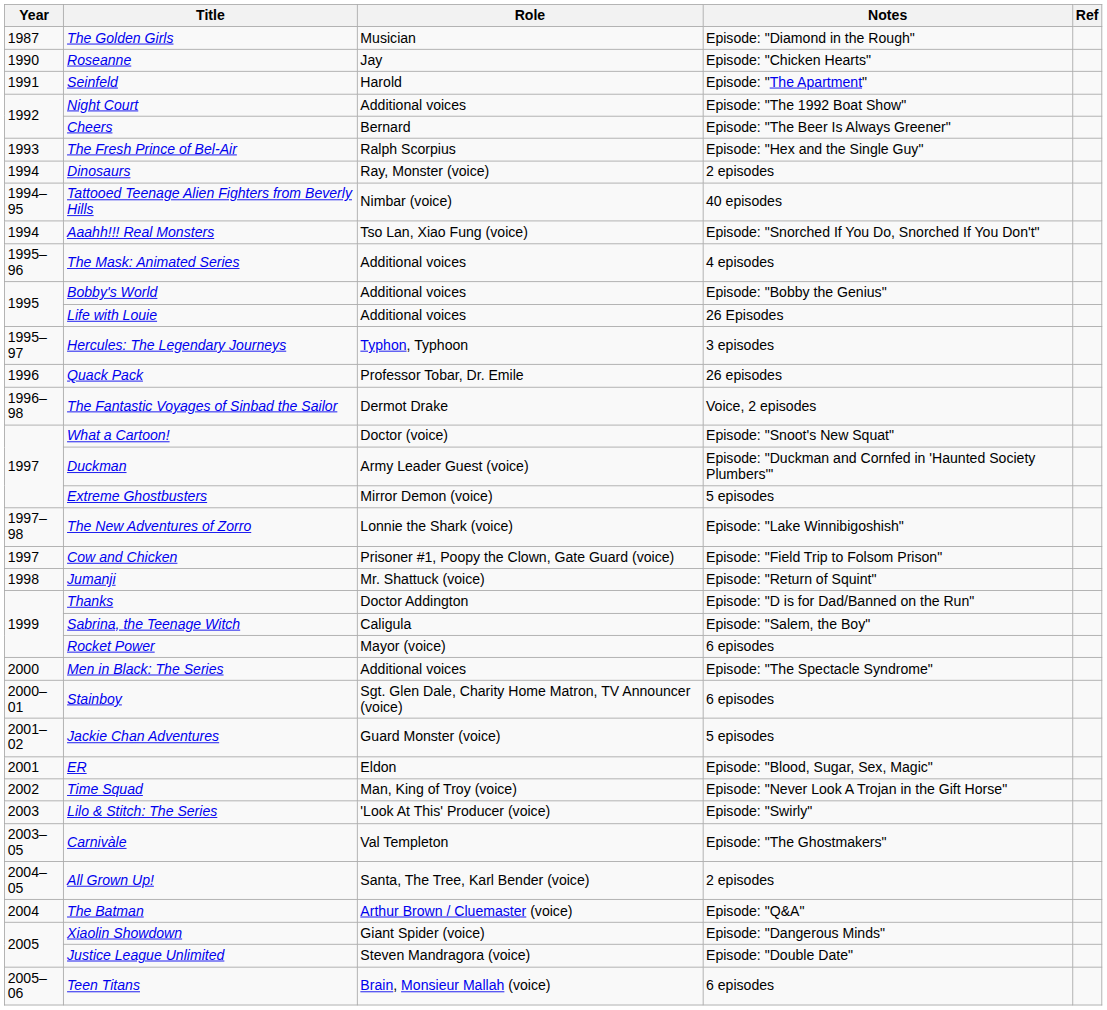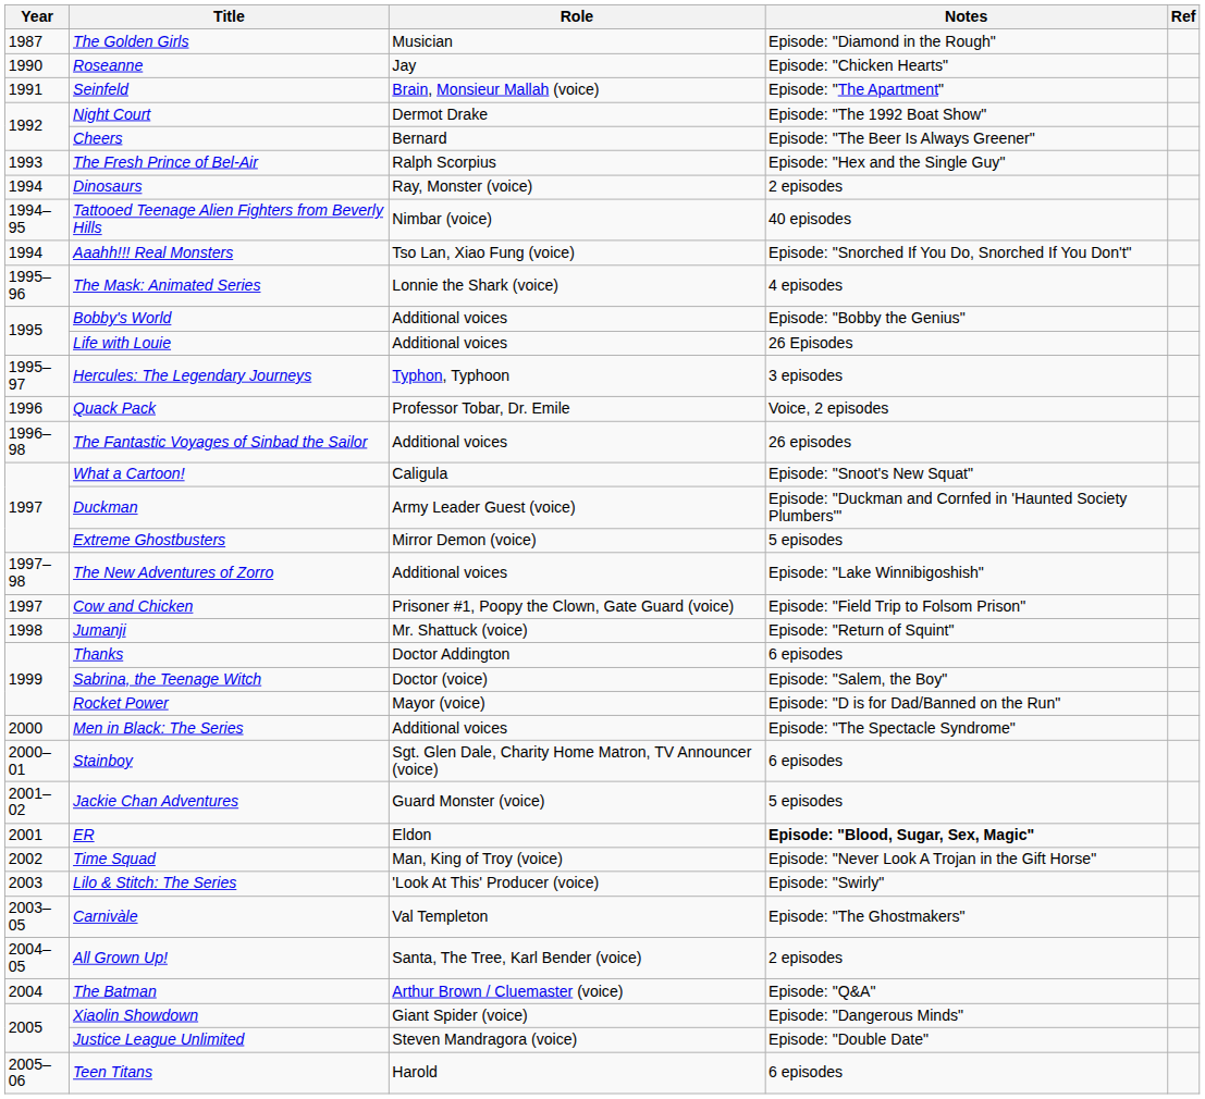Seinfeld | Role: Harold -> Brain, Monsieur Mallah (voice)
Night Court | Role: Additional voices -> Dermot Drake
The Mask: Animated Series | Role: Additional voices -> Lonnie the Shark (voice)
Quack Pack | Notes: 26 episodes -> Voice, 2 episodes
The Fantastic Voyages of Sinbad the Sailor | Role: Dermot Drake -> Additional voices
The Fantastic Voyages of Sinbad the Sailor | Notes: Voice, 2 episodes -> 26 episodes
What a Cartoon! | Role: Doctor (voice) -> Caligula
The New Adventures of Zorro | Role: Lonnie the Shark (voice) -> Additional voices
Thanks | Notes: Episode: "D is for Dad/Banned on the Run" -> 6 episodes
Sabrina, the Teenage Witch | Role: Caligula -> Doctor (voice)
Rocket Power | Notes: 6 episodes -> Episode: "D is for Dad/Banned on the Run"
ER | Notes: normal -> bold
Teen Titans | Role: Brain, Monsieur Mallah (voice) -> Harold
